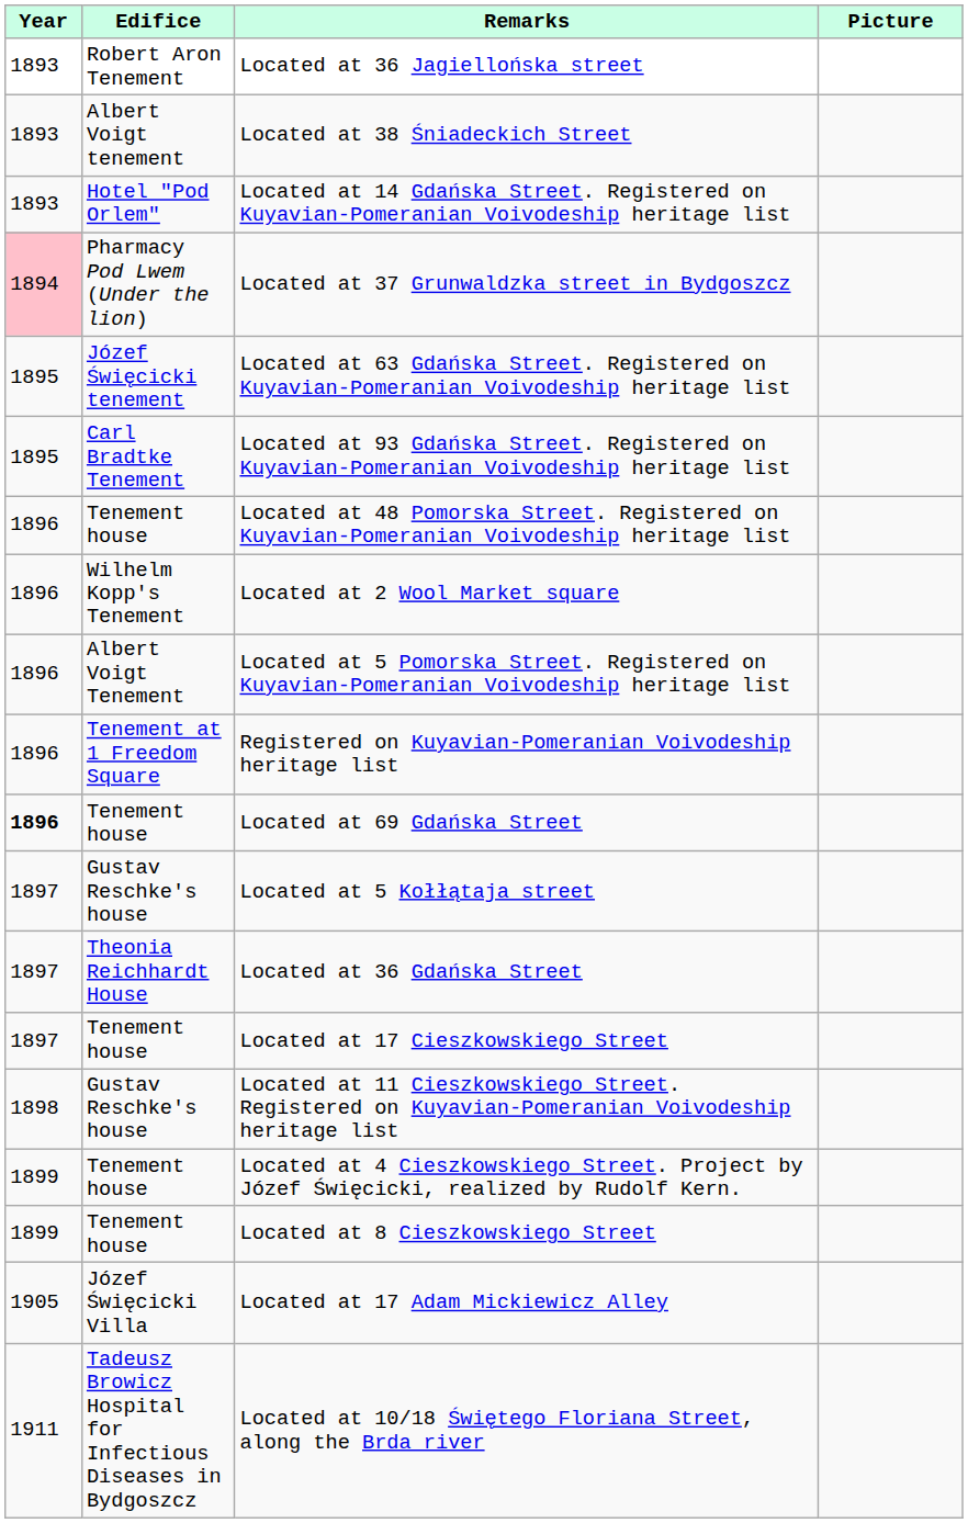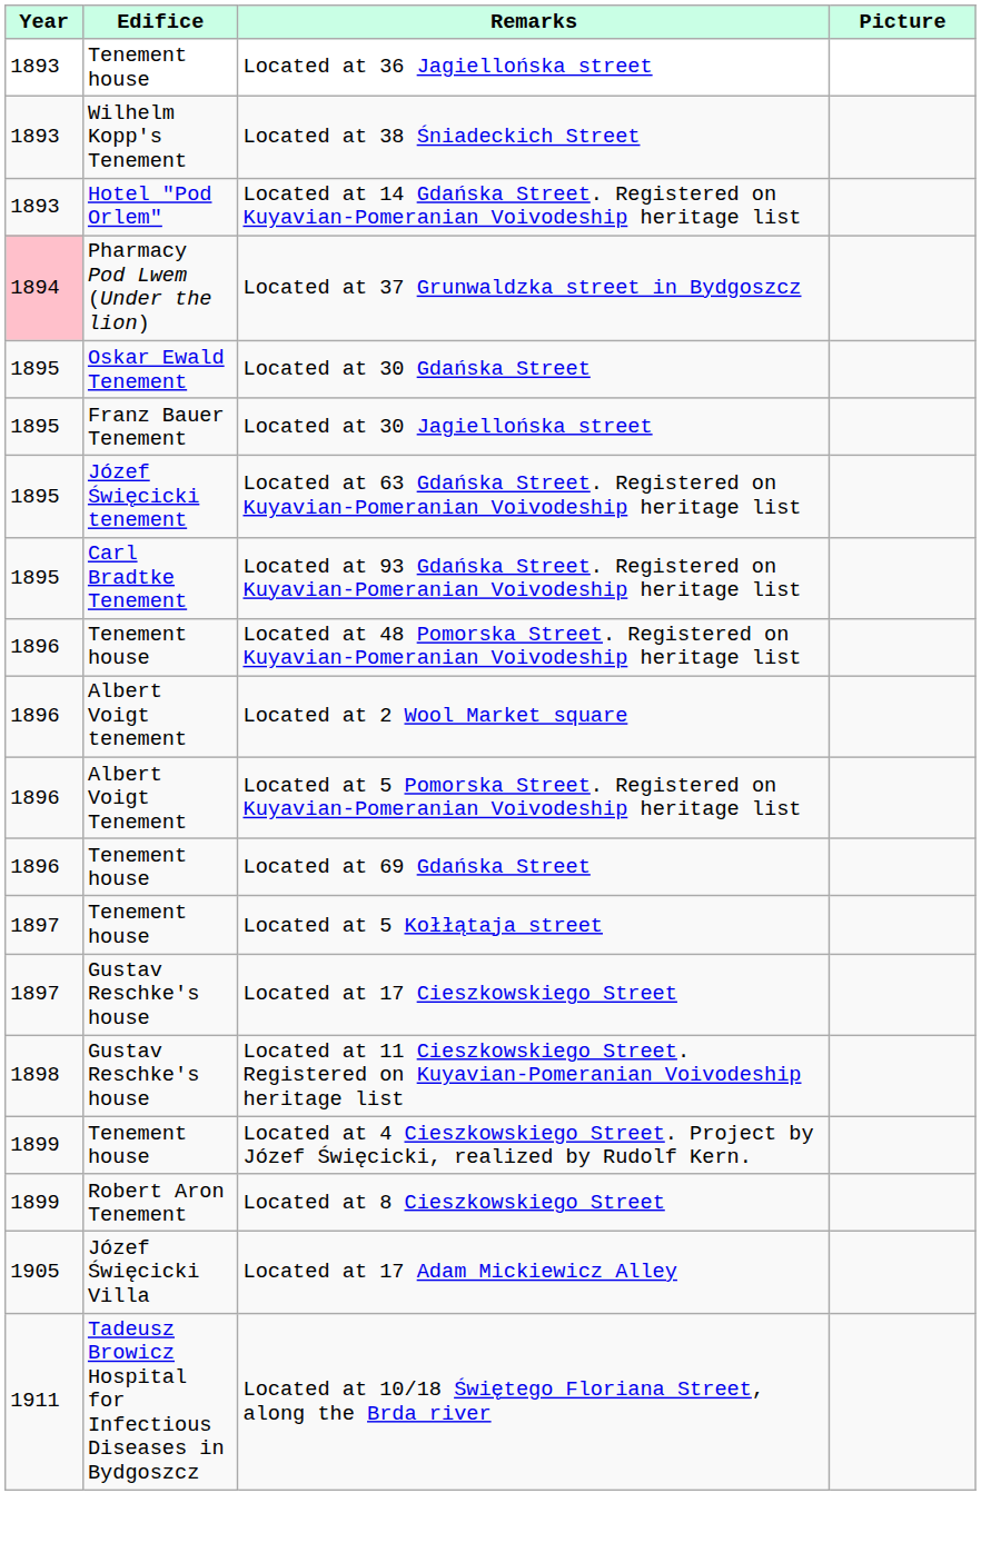Located at 36 Jagiellońska street | Edifice: Robert Aron Tenement -> Tenement house
Located at 38 Śniadeckich Street | Edifice: Albert Voigt tenement -> Wilhelm Kopp's Tenement
+ row: 1895 | Oskar Ewald Tenement | Located at 30 Gdańska Street
+ row: 1895 | Franz Bauer Tenement | Located at 30 Jagiellońska street
Located at 2 Wool Market square | Edifice: Wilhelm Kopp's Tenement -> Albert Voigt tenement
- row: 1896 | Tenement at 1 Freedom Square | Registered on Kuyavian-Pomeranian Voivodeship heritage list
Located at 69 Gdańska Street | Year: bold -> normal
Located at 5 Kołłątaja street | Edifice: Gustav Reschke's house -> Tenement house
- row: 1897 | Theonia Reichhardt House | Located at 36 Gdańska Street
Located at 17 Cieszkowskiego Street | Edifice: Tenement house -> Gustav Reschke's house
Located at 8 Cieszkowskiego Street | Edifice: Tenement house -> Robert Aron Tenement
